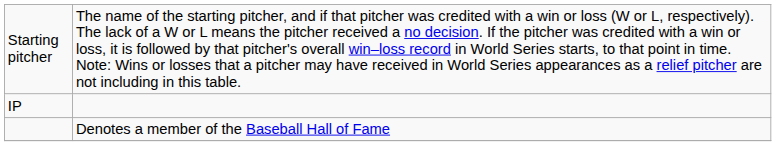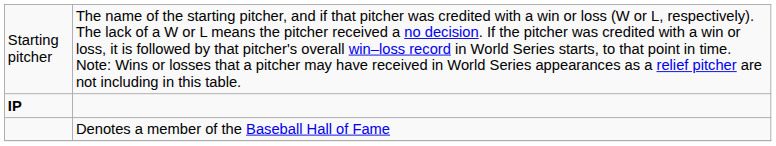row 2 | column 1: normal -> bold
